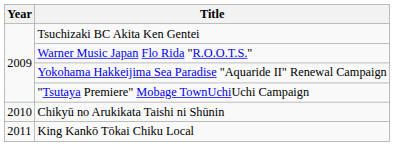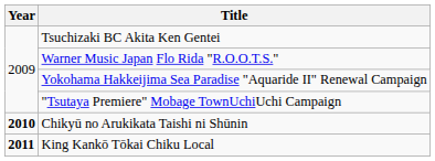Chikyū no Arukikata Taishi ni Shūnin | Year: normal -> bold
King Kankō Tōkai Chiku Local | Year: normal -> bold
